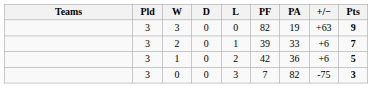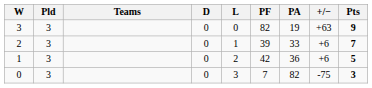columns swapped: Teams <-> W
